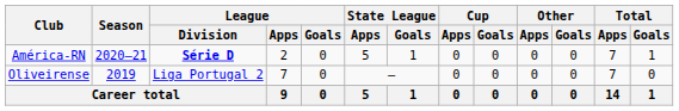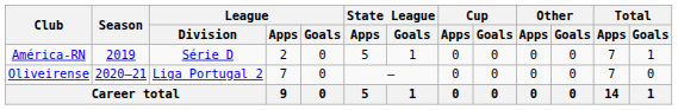América-RN | Season: 2020–21 -> 2019
América-RN | League / Division: bold -> normal
Oliveirense | Season: 2019 -> 2020–21
